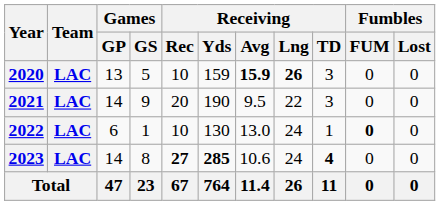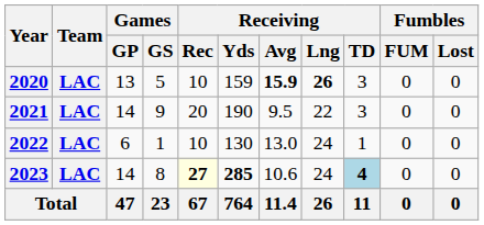2022 | Fumbles / FUM: bold -> normal
2023 | Receiving / Rec: no background -> lightyellow background
2023 | Receiving / TD: no background -> lightblue background
